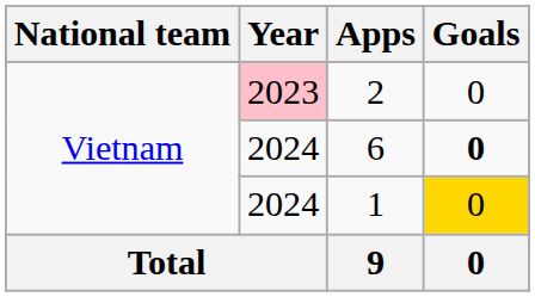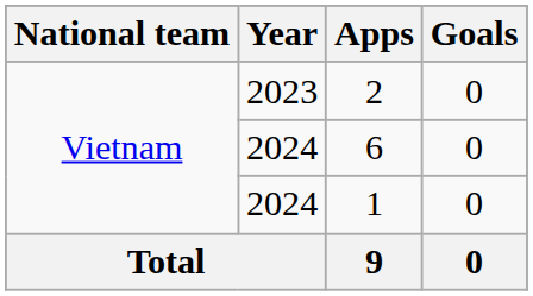2 | Year: pink background -> no background
6 | Goals: bold -> normal
1 | Goals: gold background -> no background
